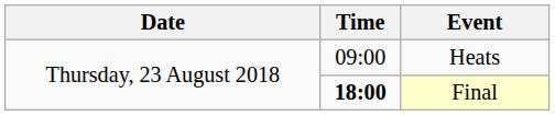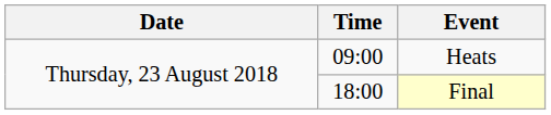Final | Time: bold -> normal
